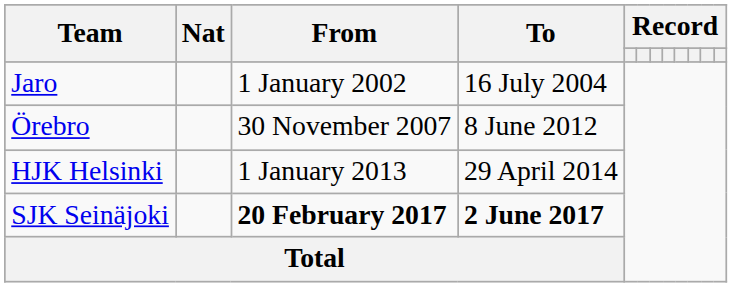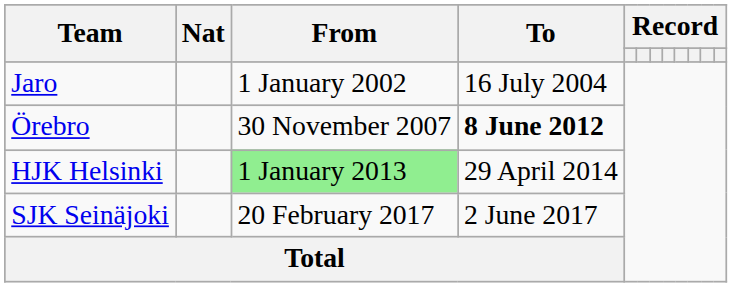Örebro | To: normal -> bold
HJK Helsinki | From: no background -> lightgreen background
SJK Seinäjoki | From: bold -> normal
SJK Seinäjoki | To: bold -> normal
